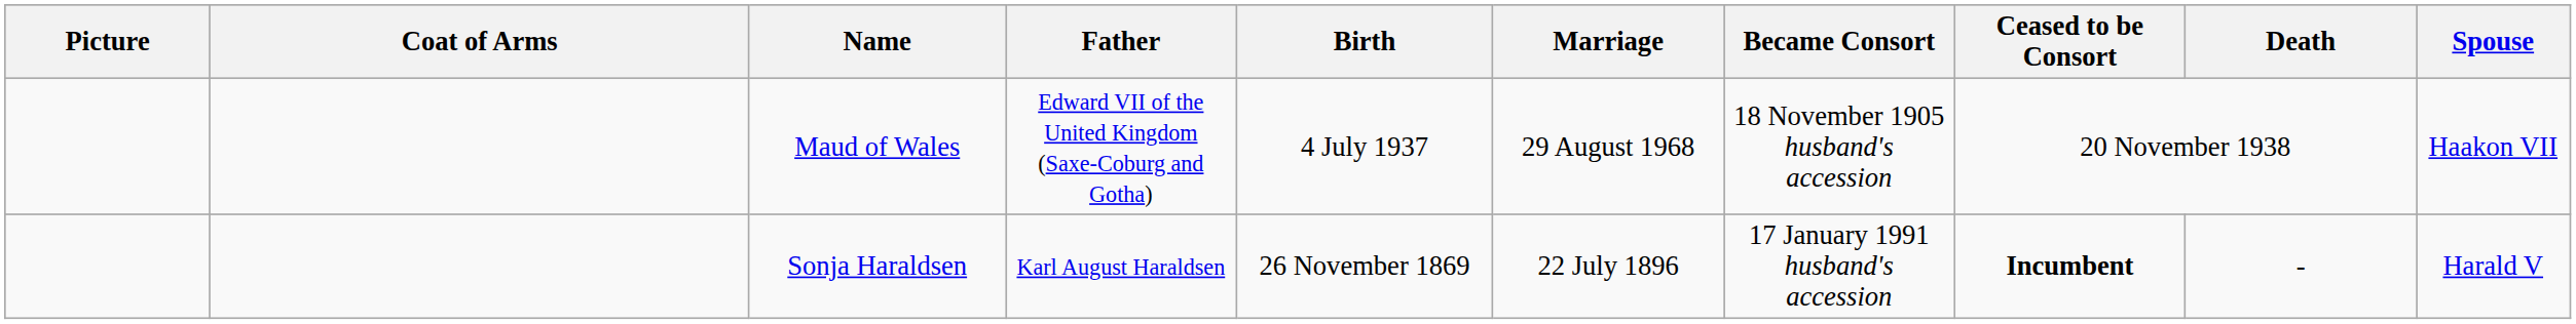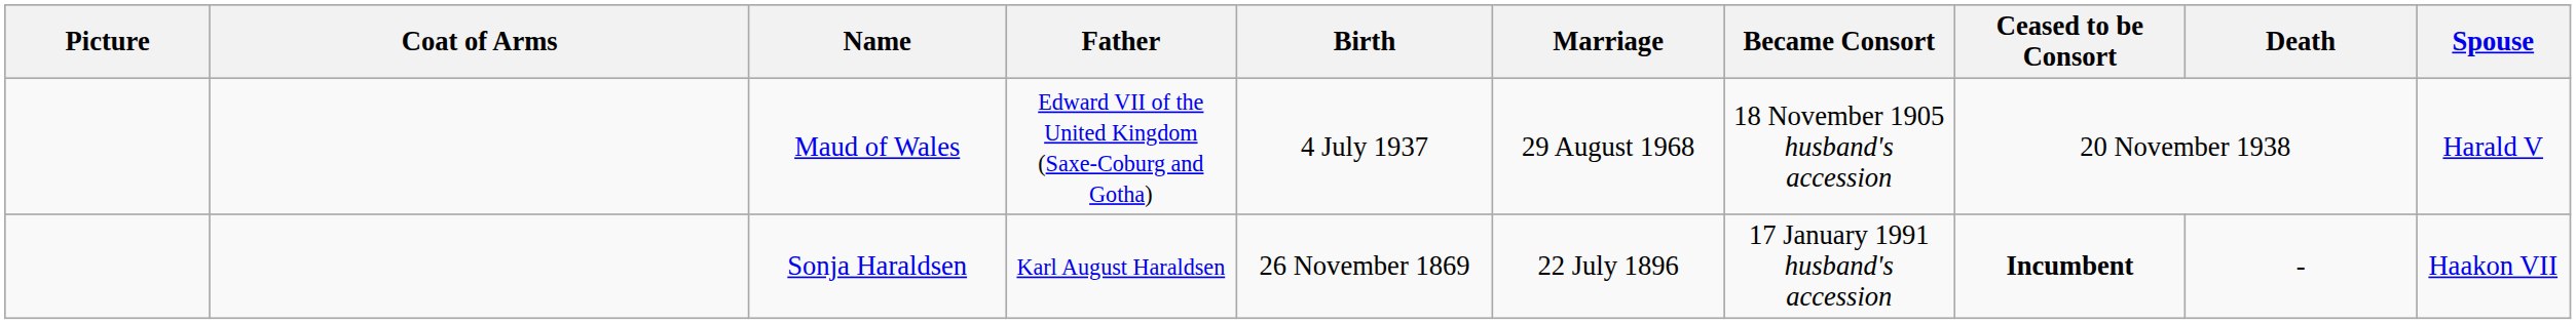Maud of Wales | Spouse: Haakon VII -> Harald V
Sonja Haraldsen | Spouse: Harald V -> Haakon VII
